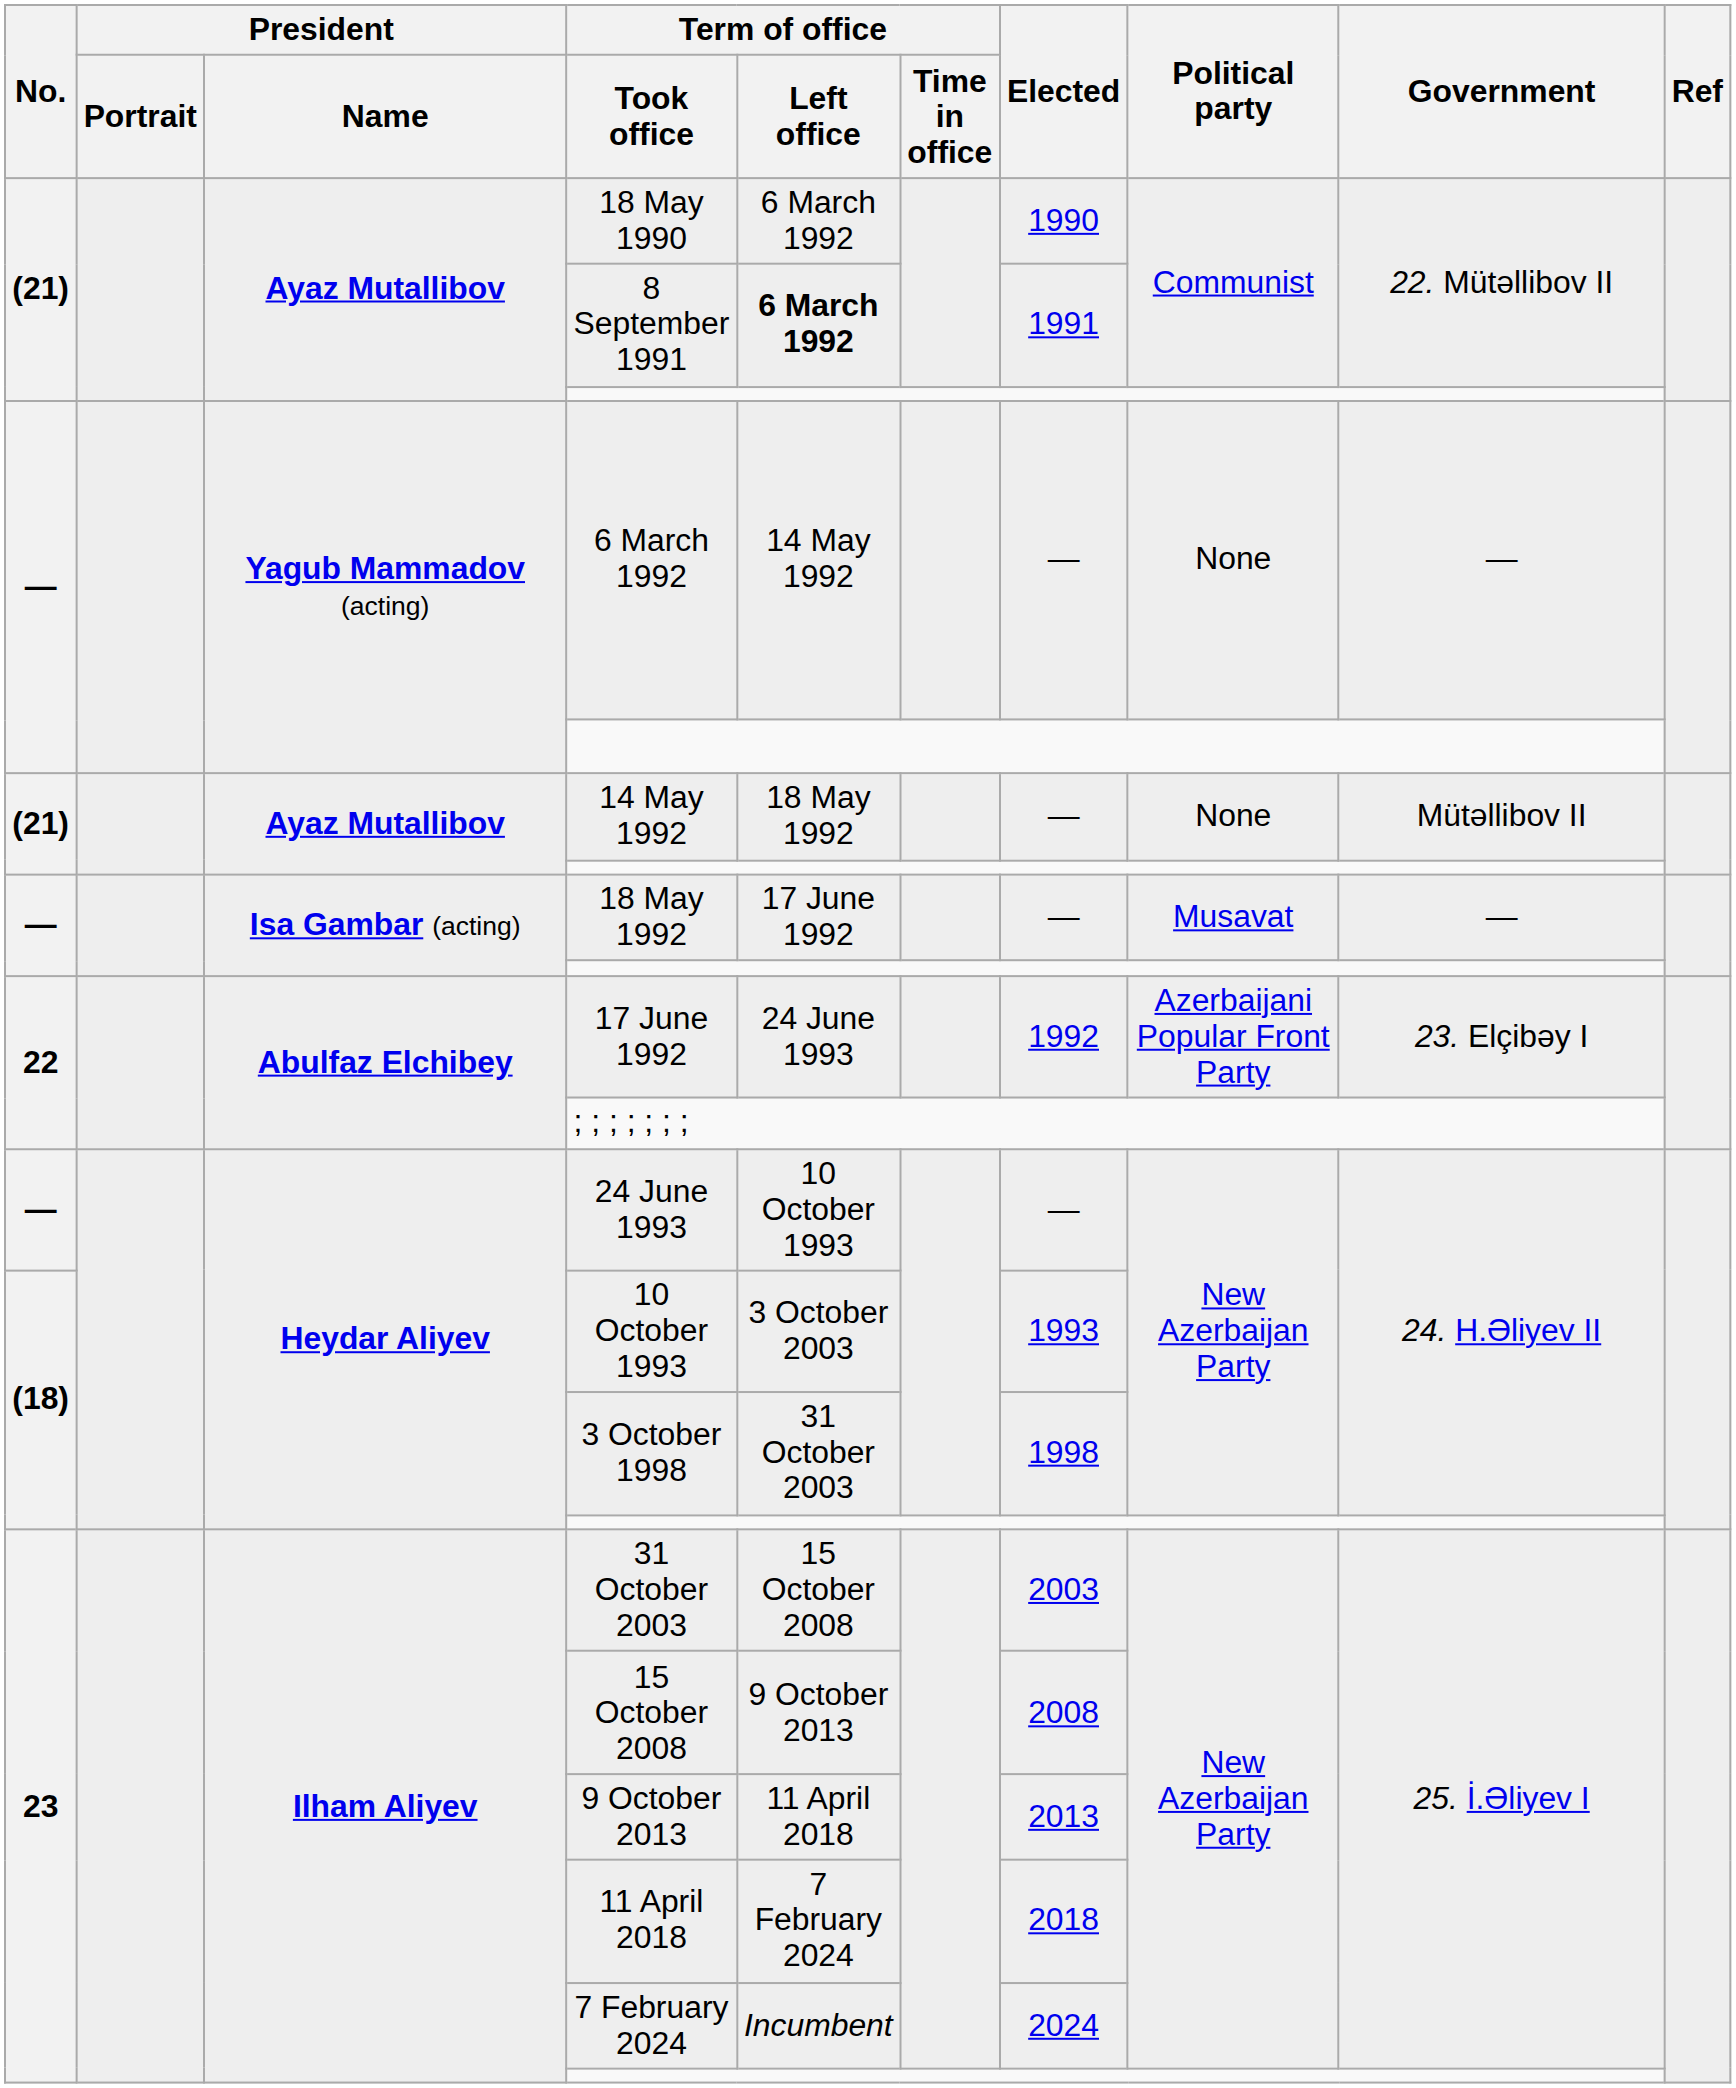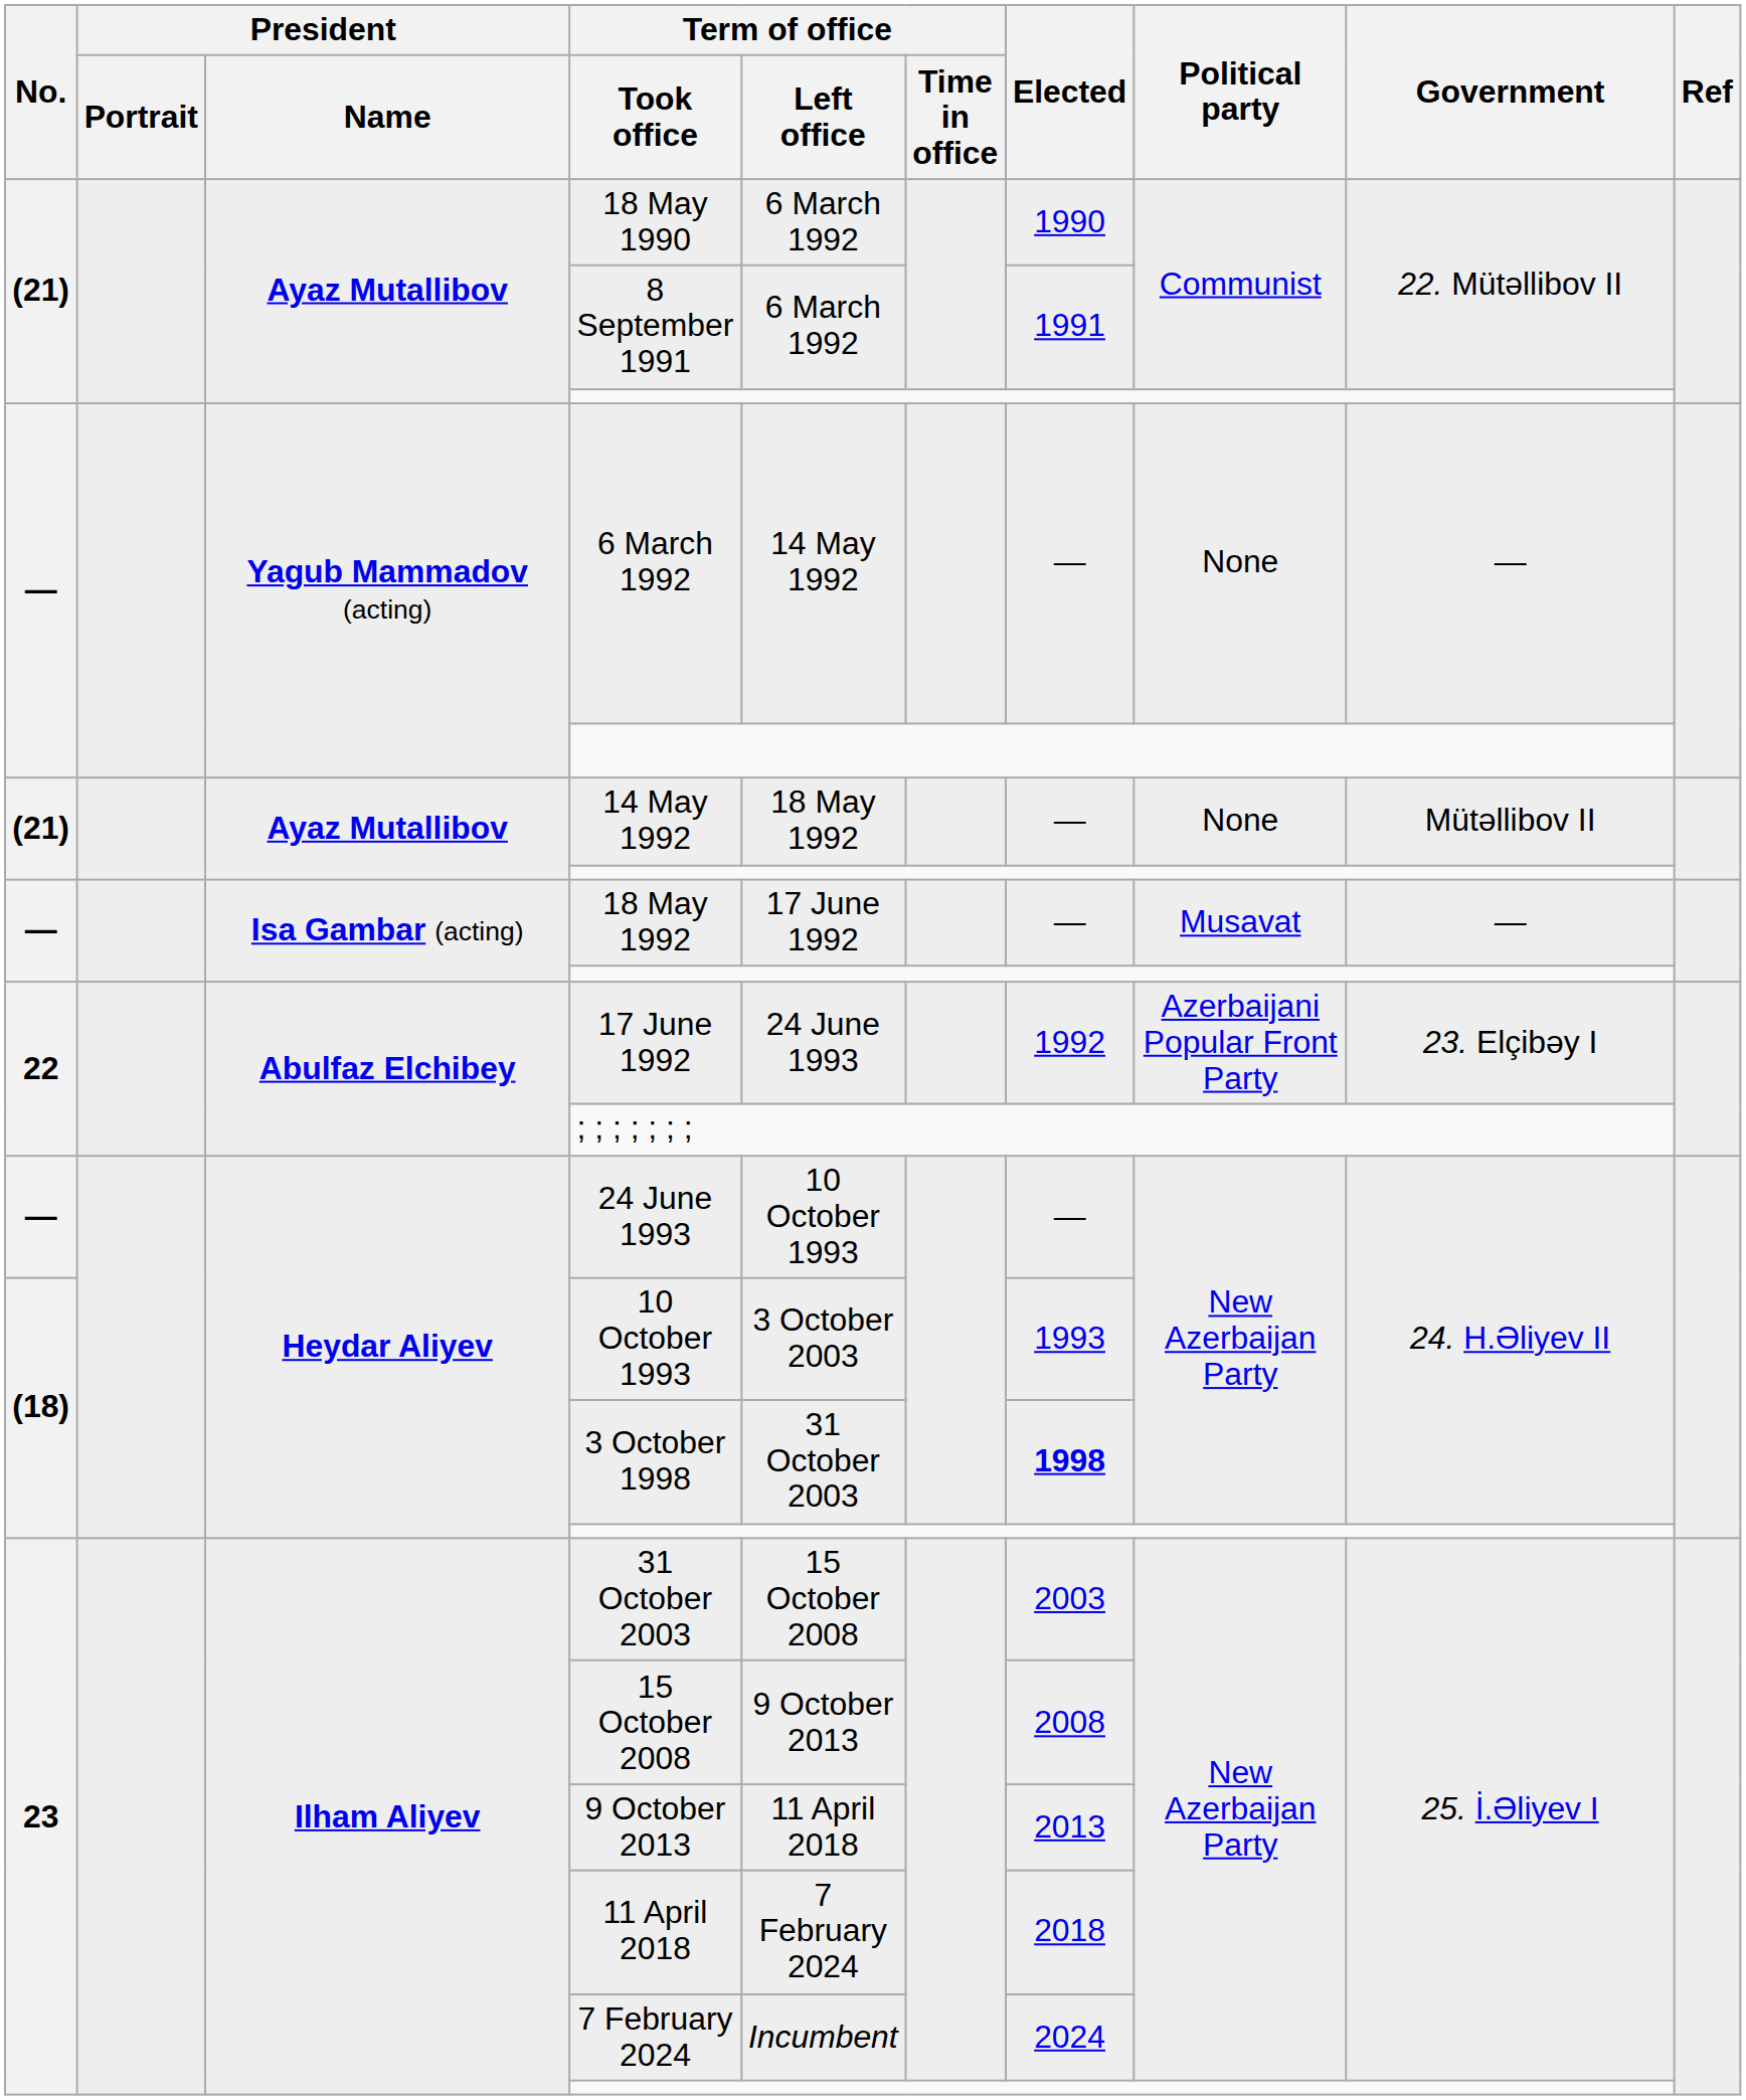8 September 1991 | Term of office / Left office: bold -> normal
3 October 1998 | Elected: normal -> bold
